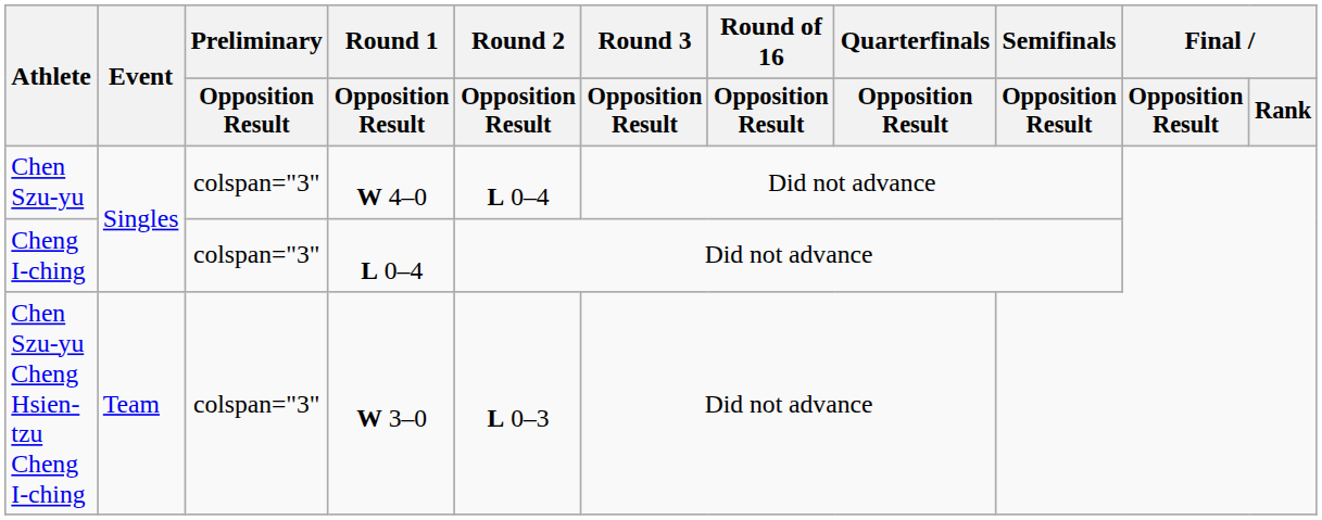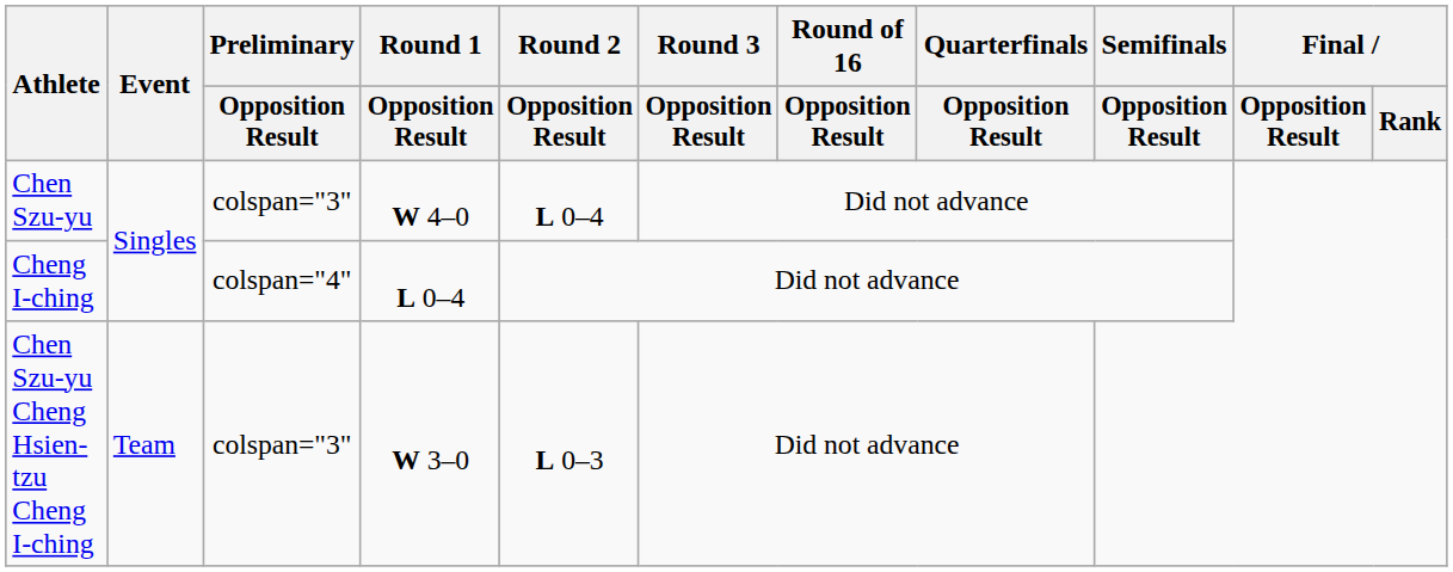Cheng I-ching | Preliminary / Opposition Result: colspan="3" -> colspan="4"
